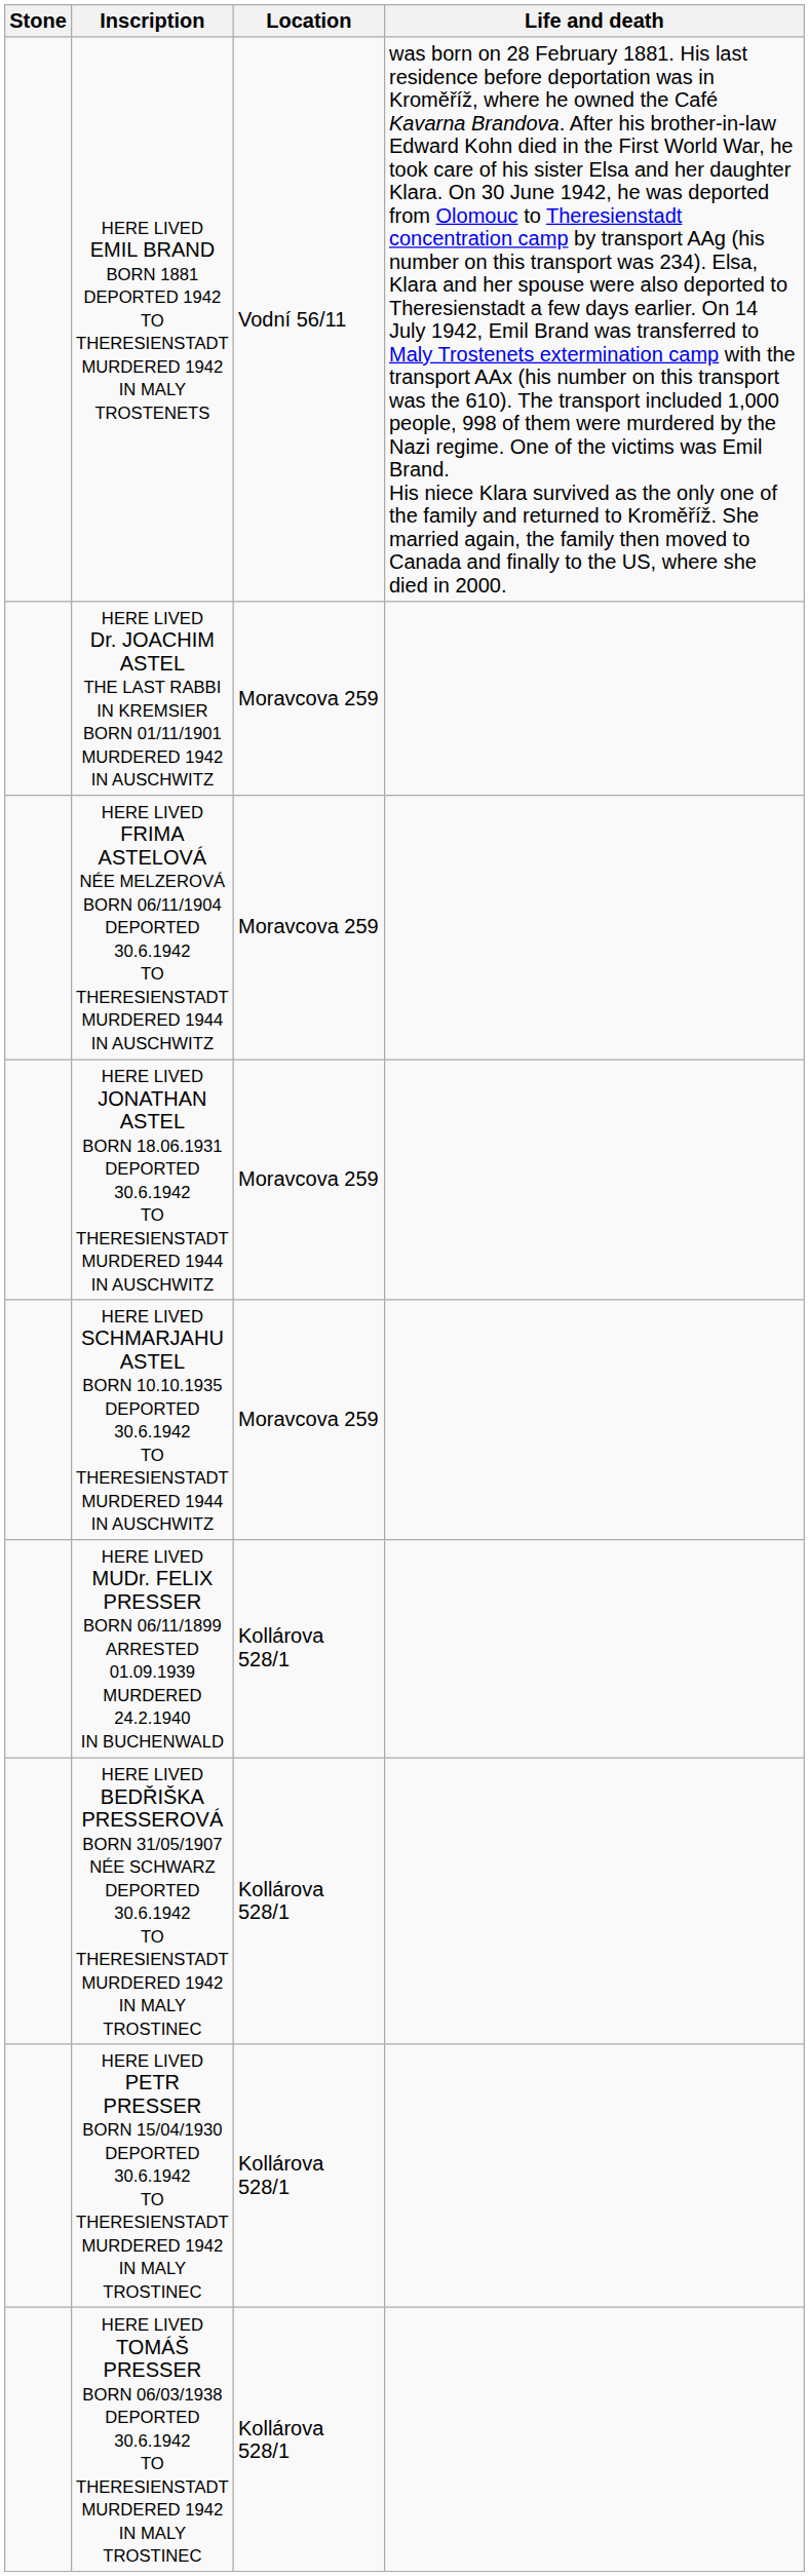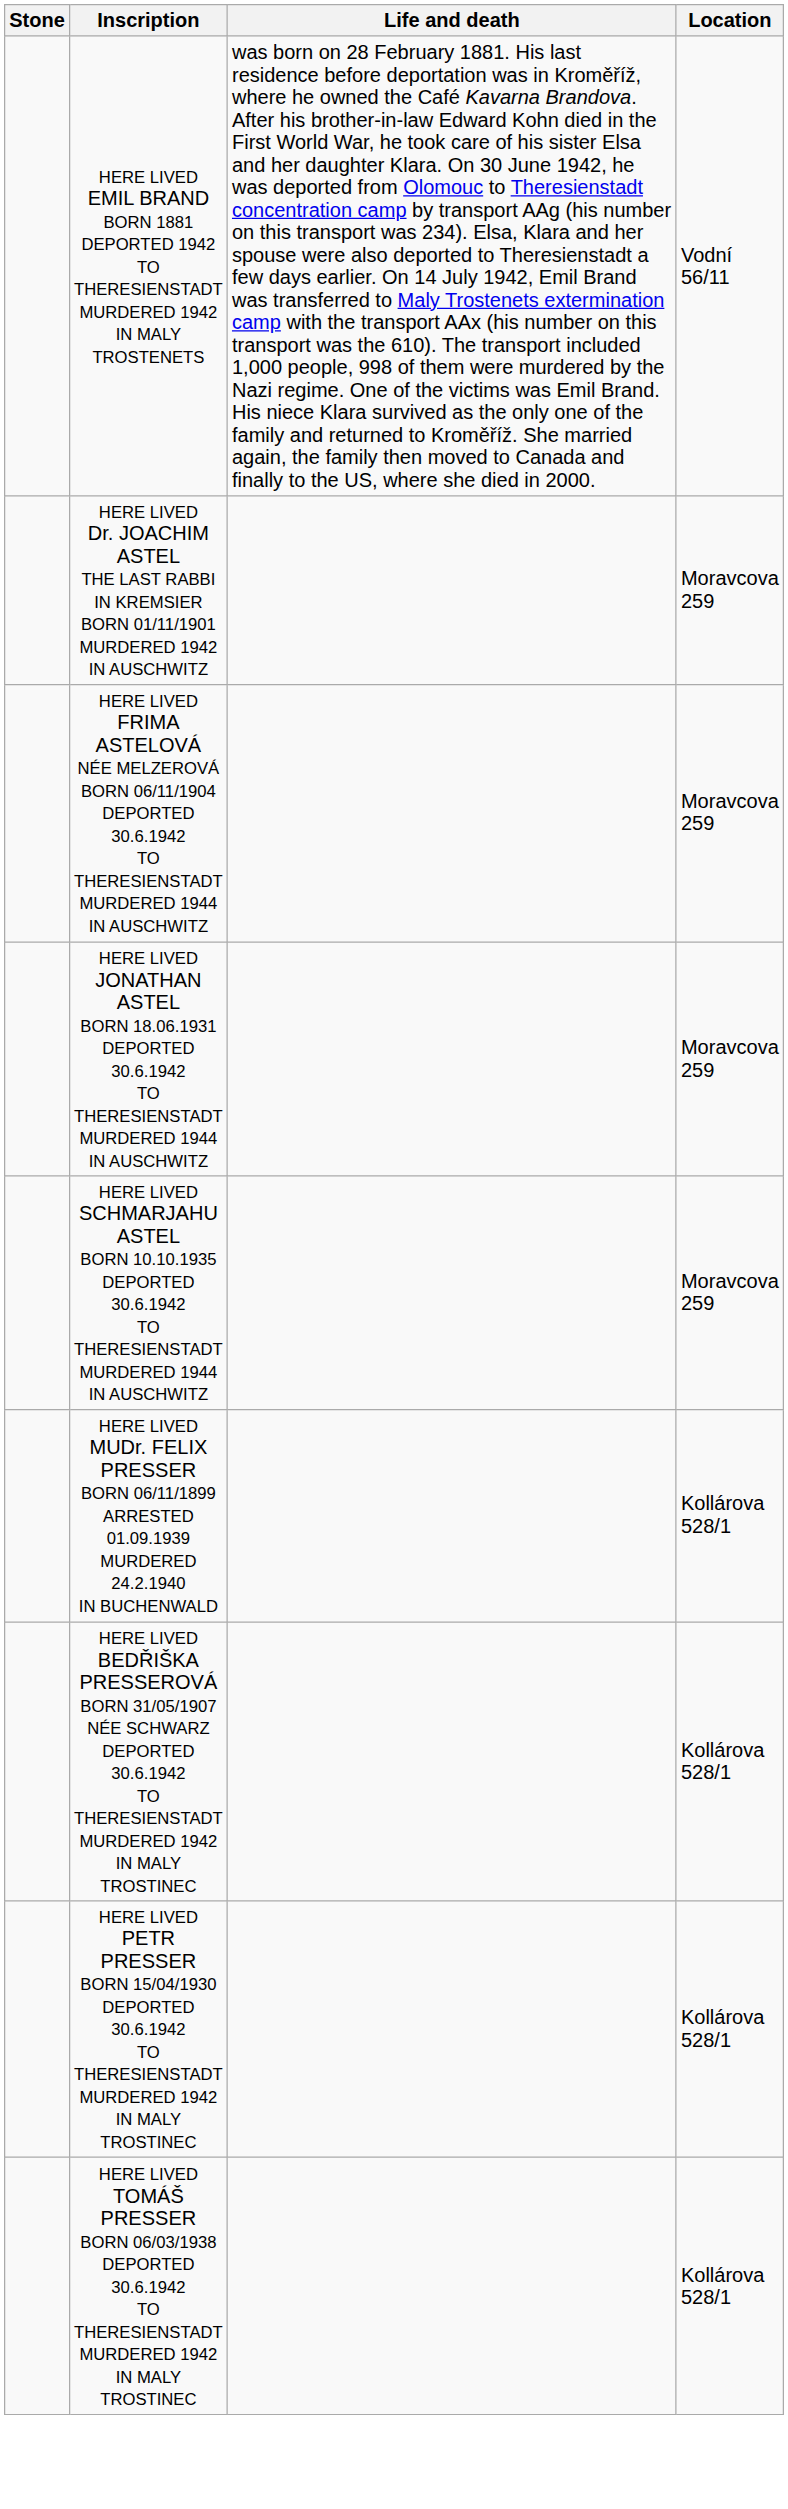columns swapped: Location <-> Life and death
